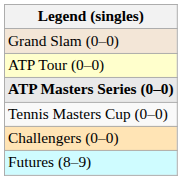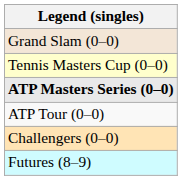row 3 | column 1: ATP Tour (0–0) -> Tennis Masters Cup (0–0)
row 5 | column 1: Tennis Masters Cup (0–0) -> ATP Tour (0–0)
